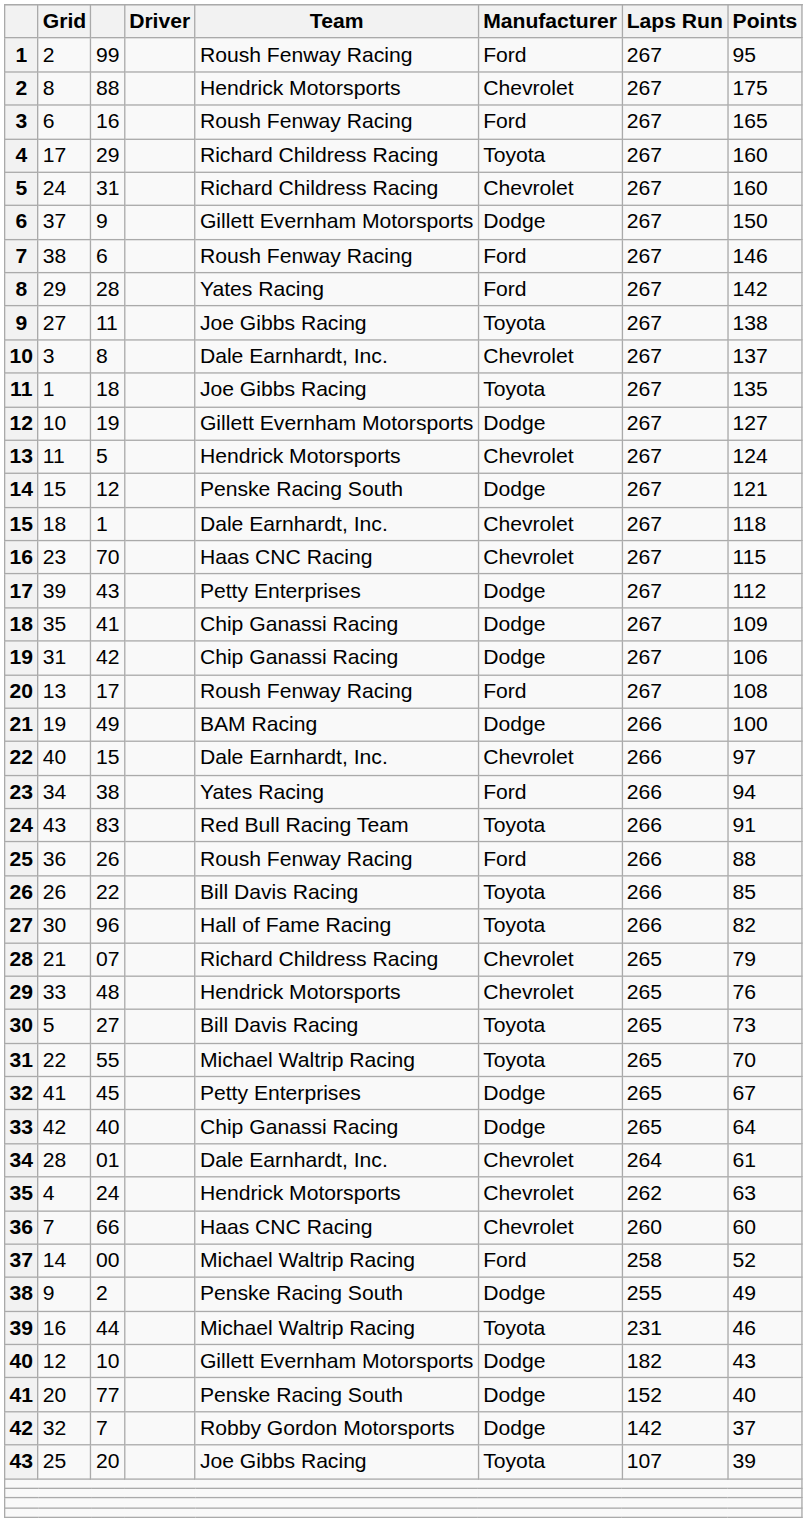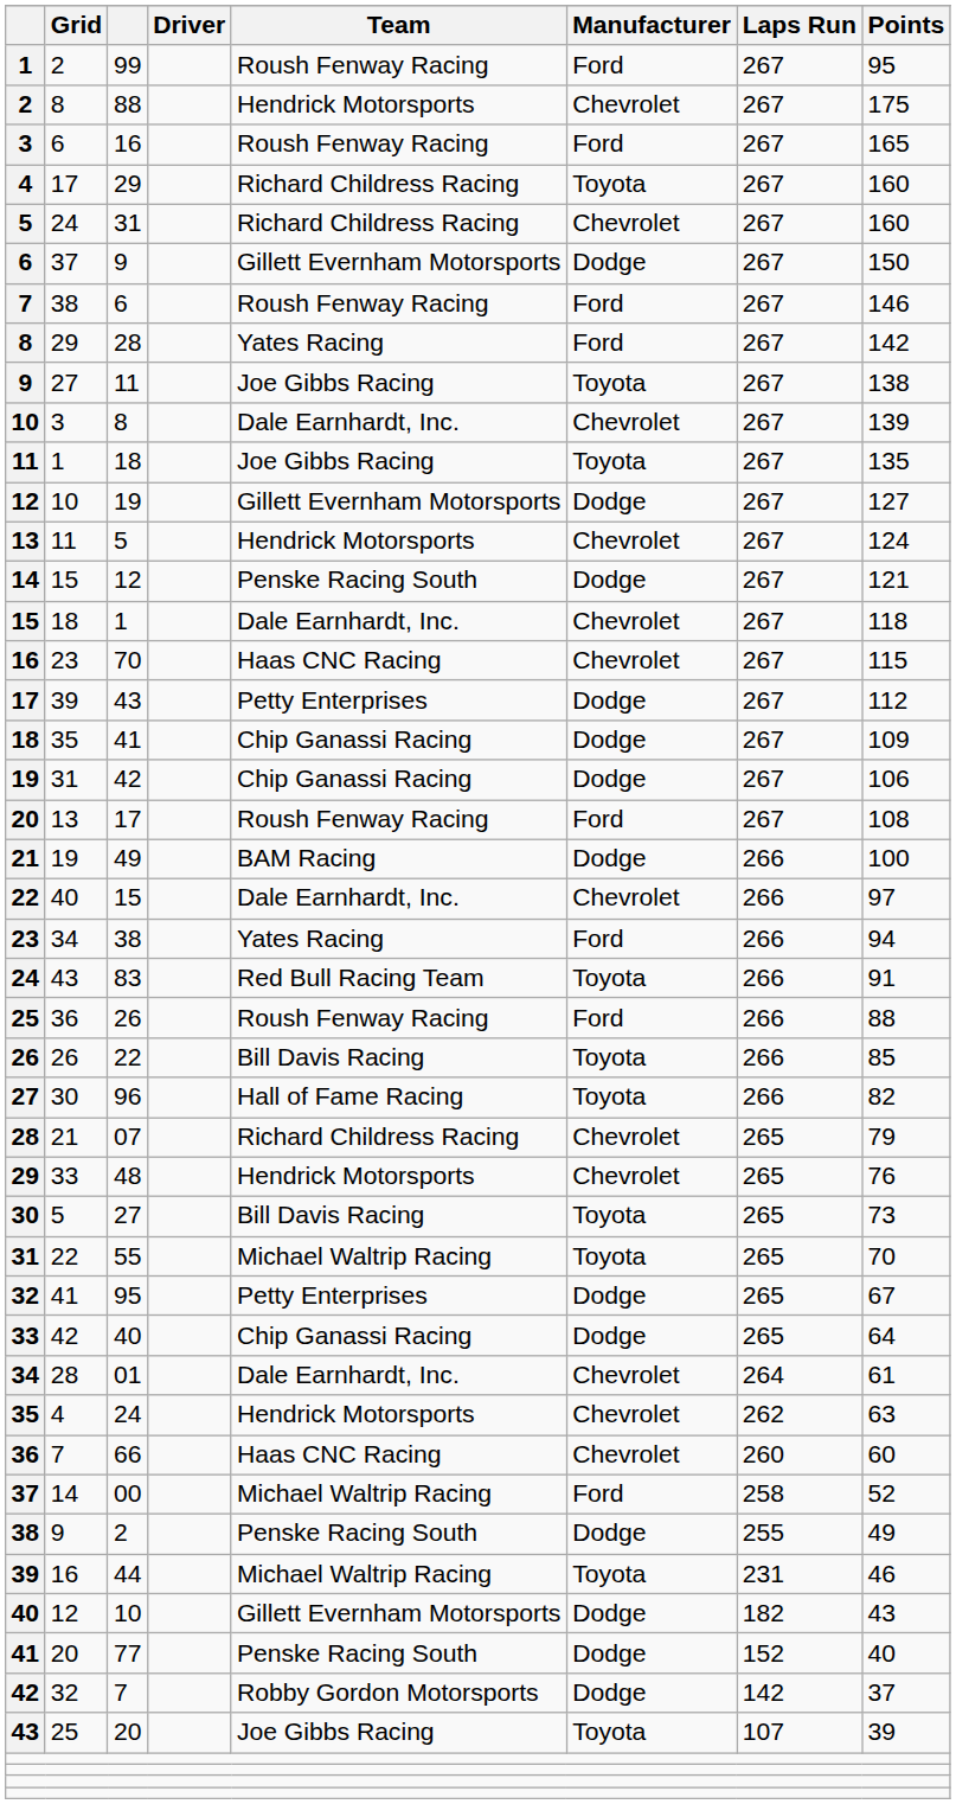row 11 | Points: 137 -> 139
row 33 | column 3: 45 -> 95
